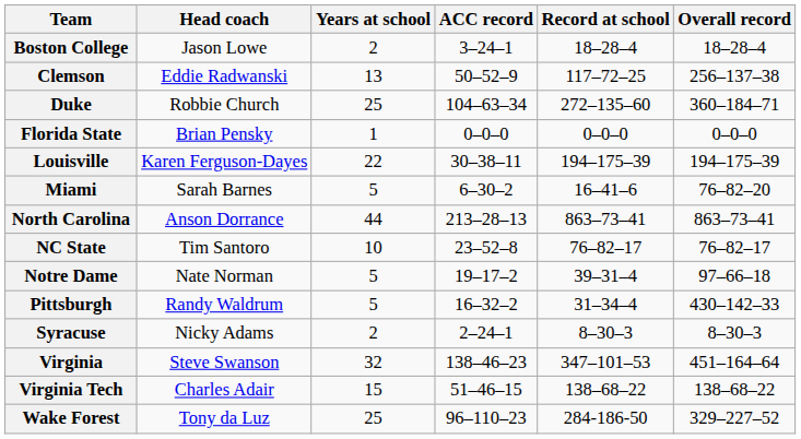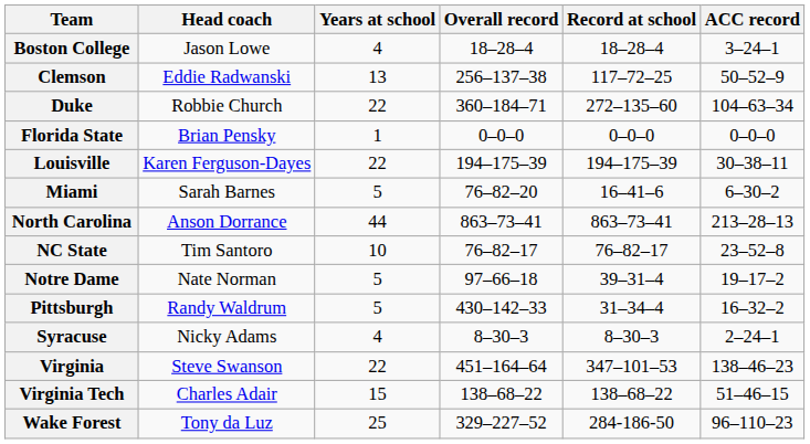columns swapped: Overall record <-> ACC record
Boston College | Years at school: 2 -> 4
Duke | Years at school: 25 -> 22
Syracuse | Years at school: 2 -> 4
Virginia | Years at school: 32 -> 22
